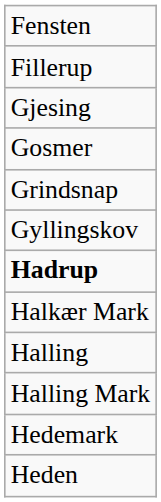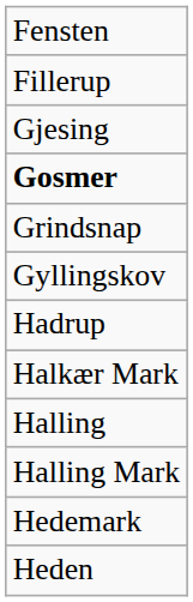row 4 | column 1: normal -> bold
row 7 | column 1: bold -> normal
